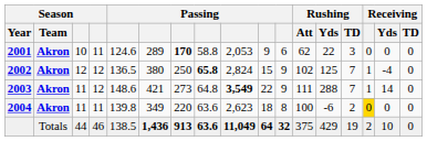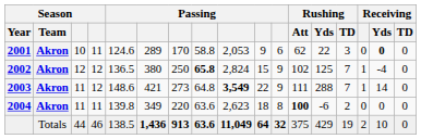2001 | column 7: bold -> normal
2001 | Receiving / Yds: normal -> bold
2004 | Rushing / Att: normal -> bold
2004 | Receiving: gold background -> no background
